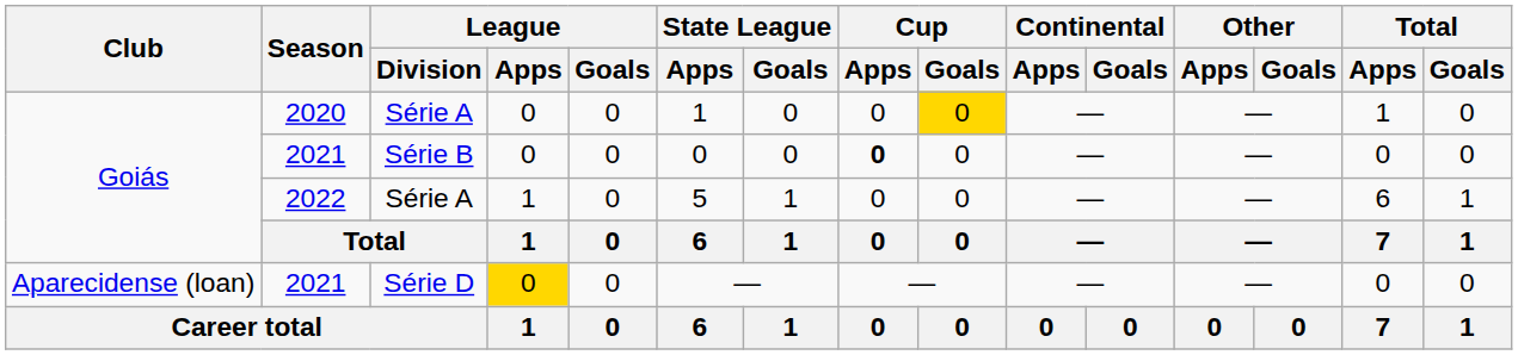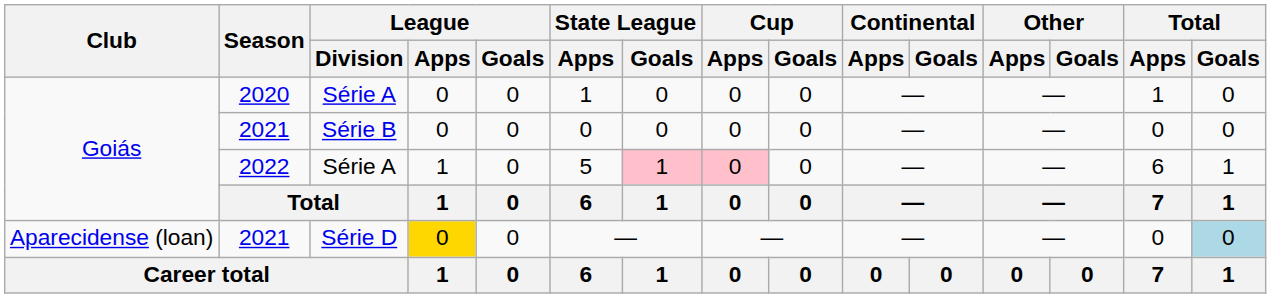2020 | Cup / Goals: gold background -> no background
2021 / Série B | Cup / Apps: bold -> normal
2022 | State League / Goals: no background -> pink background
2022 | Cup / Apps: no background -> pink background
2021 / Série D | Total / Goals: no background -> lightblue background
